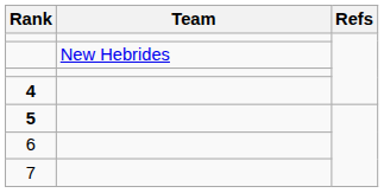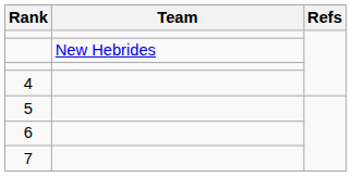4 | Rank: bold -> normal
5 | Rank: bold -> normal
